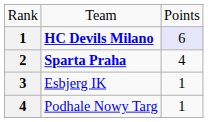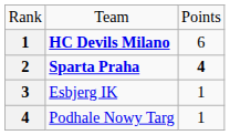HC Devils Milano | column 3: lavender background -> no background
Sparta Praha | column 3: normal -> bold
